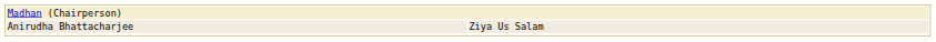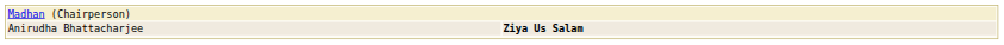Anirudha Bhattacharjee | column 2: normal -> bold
